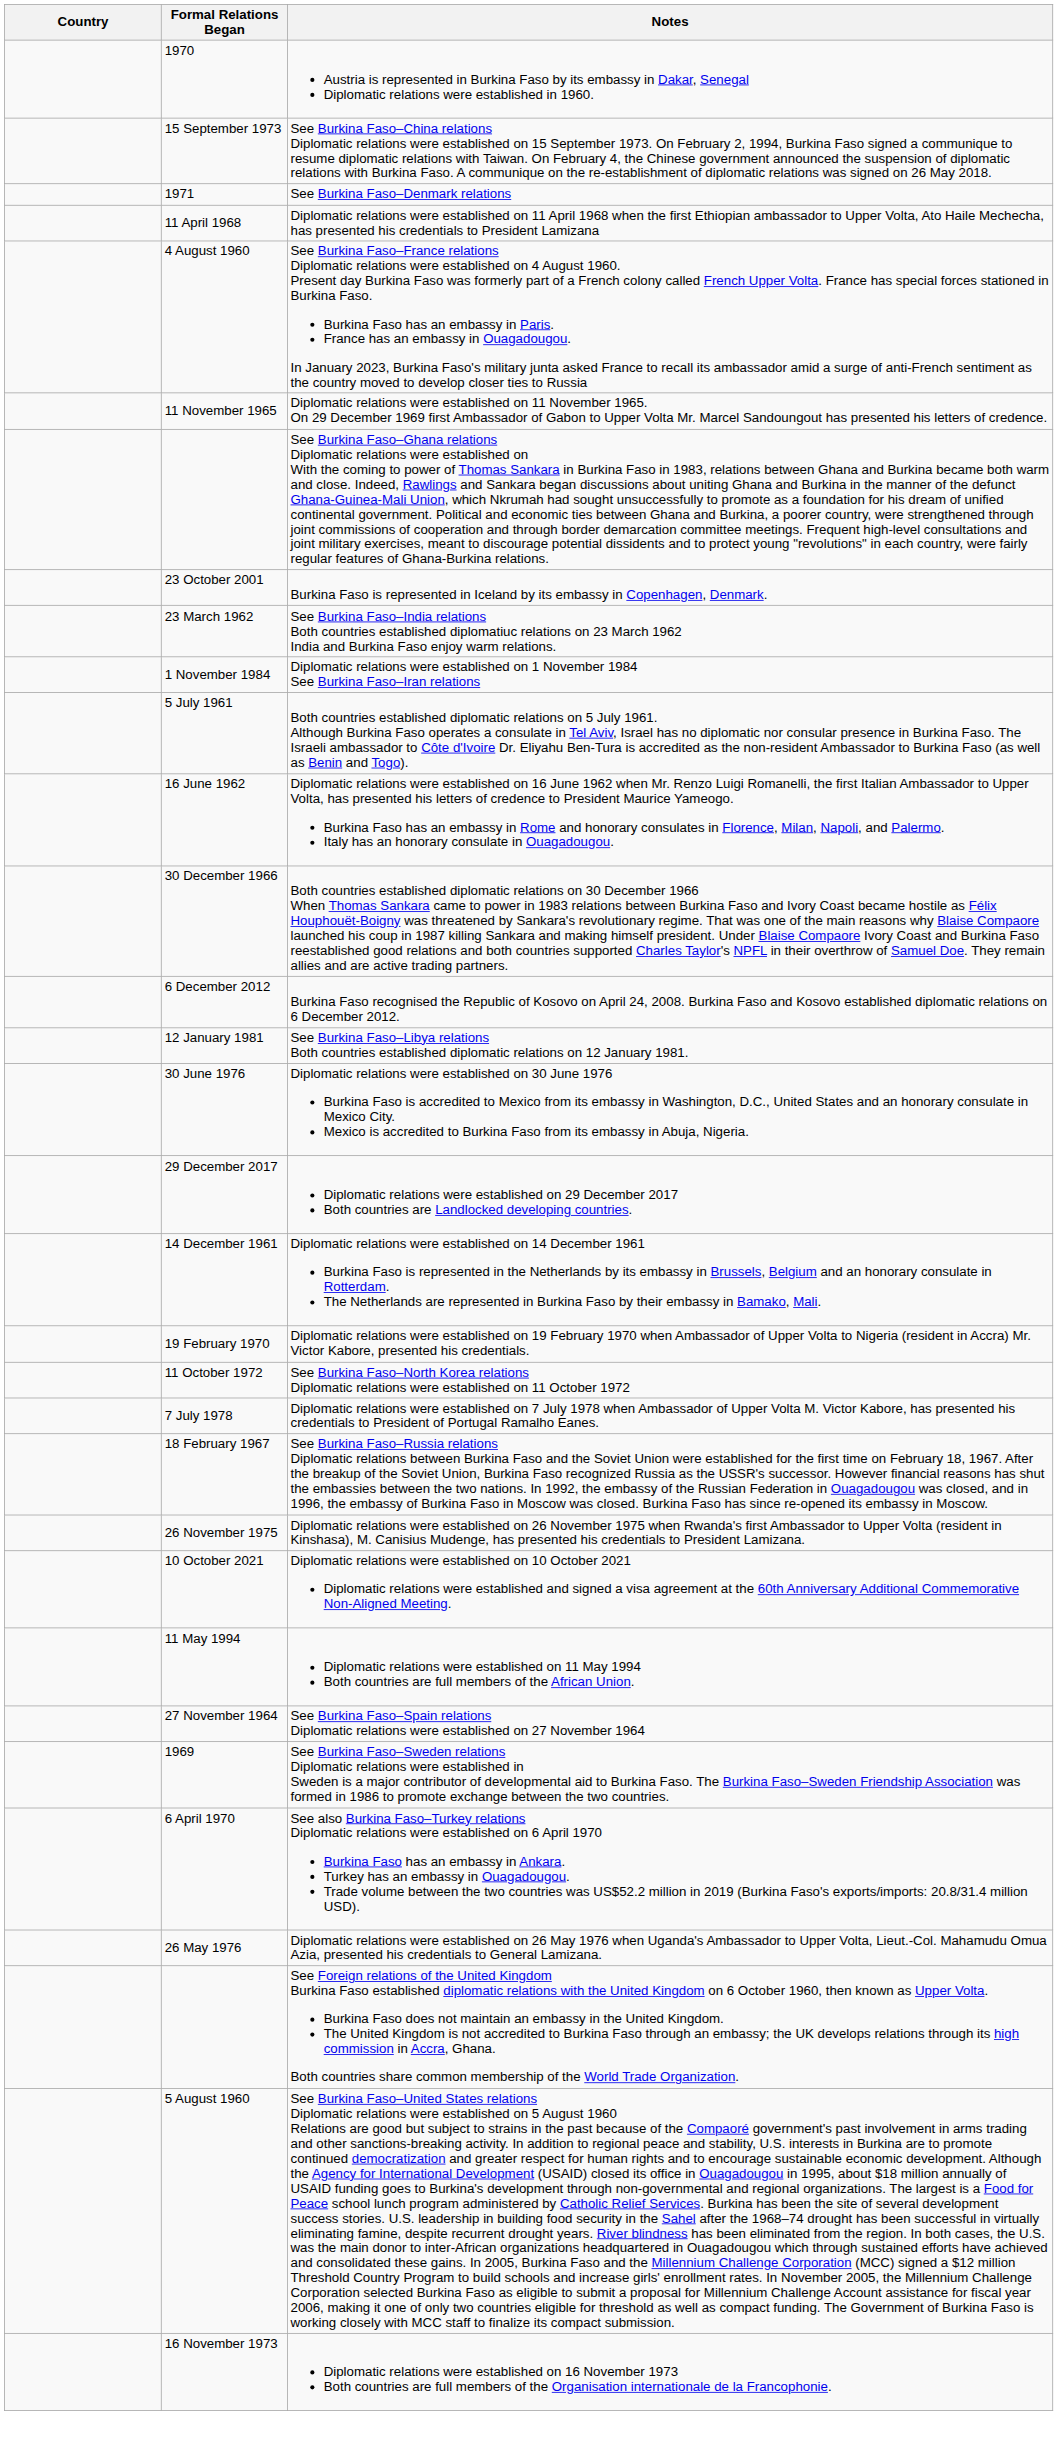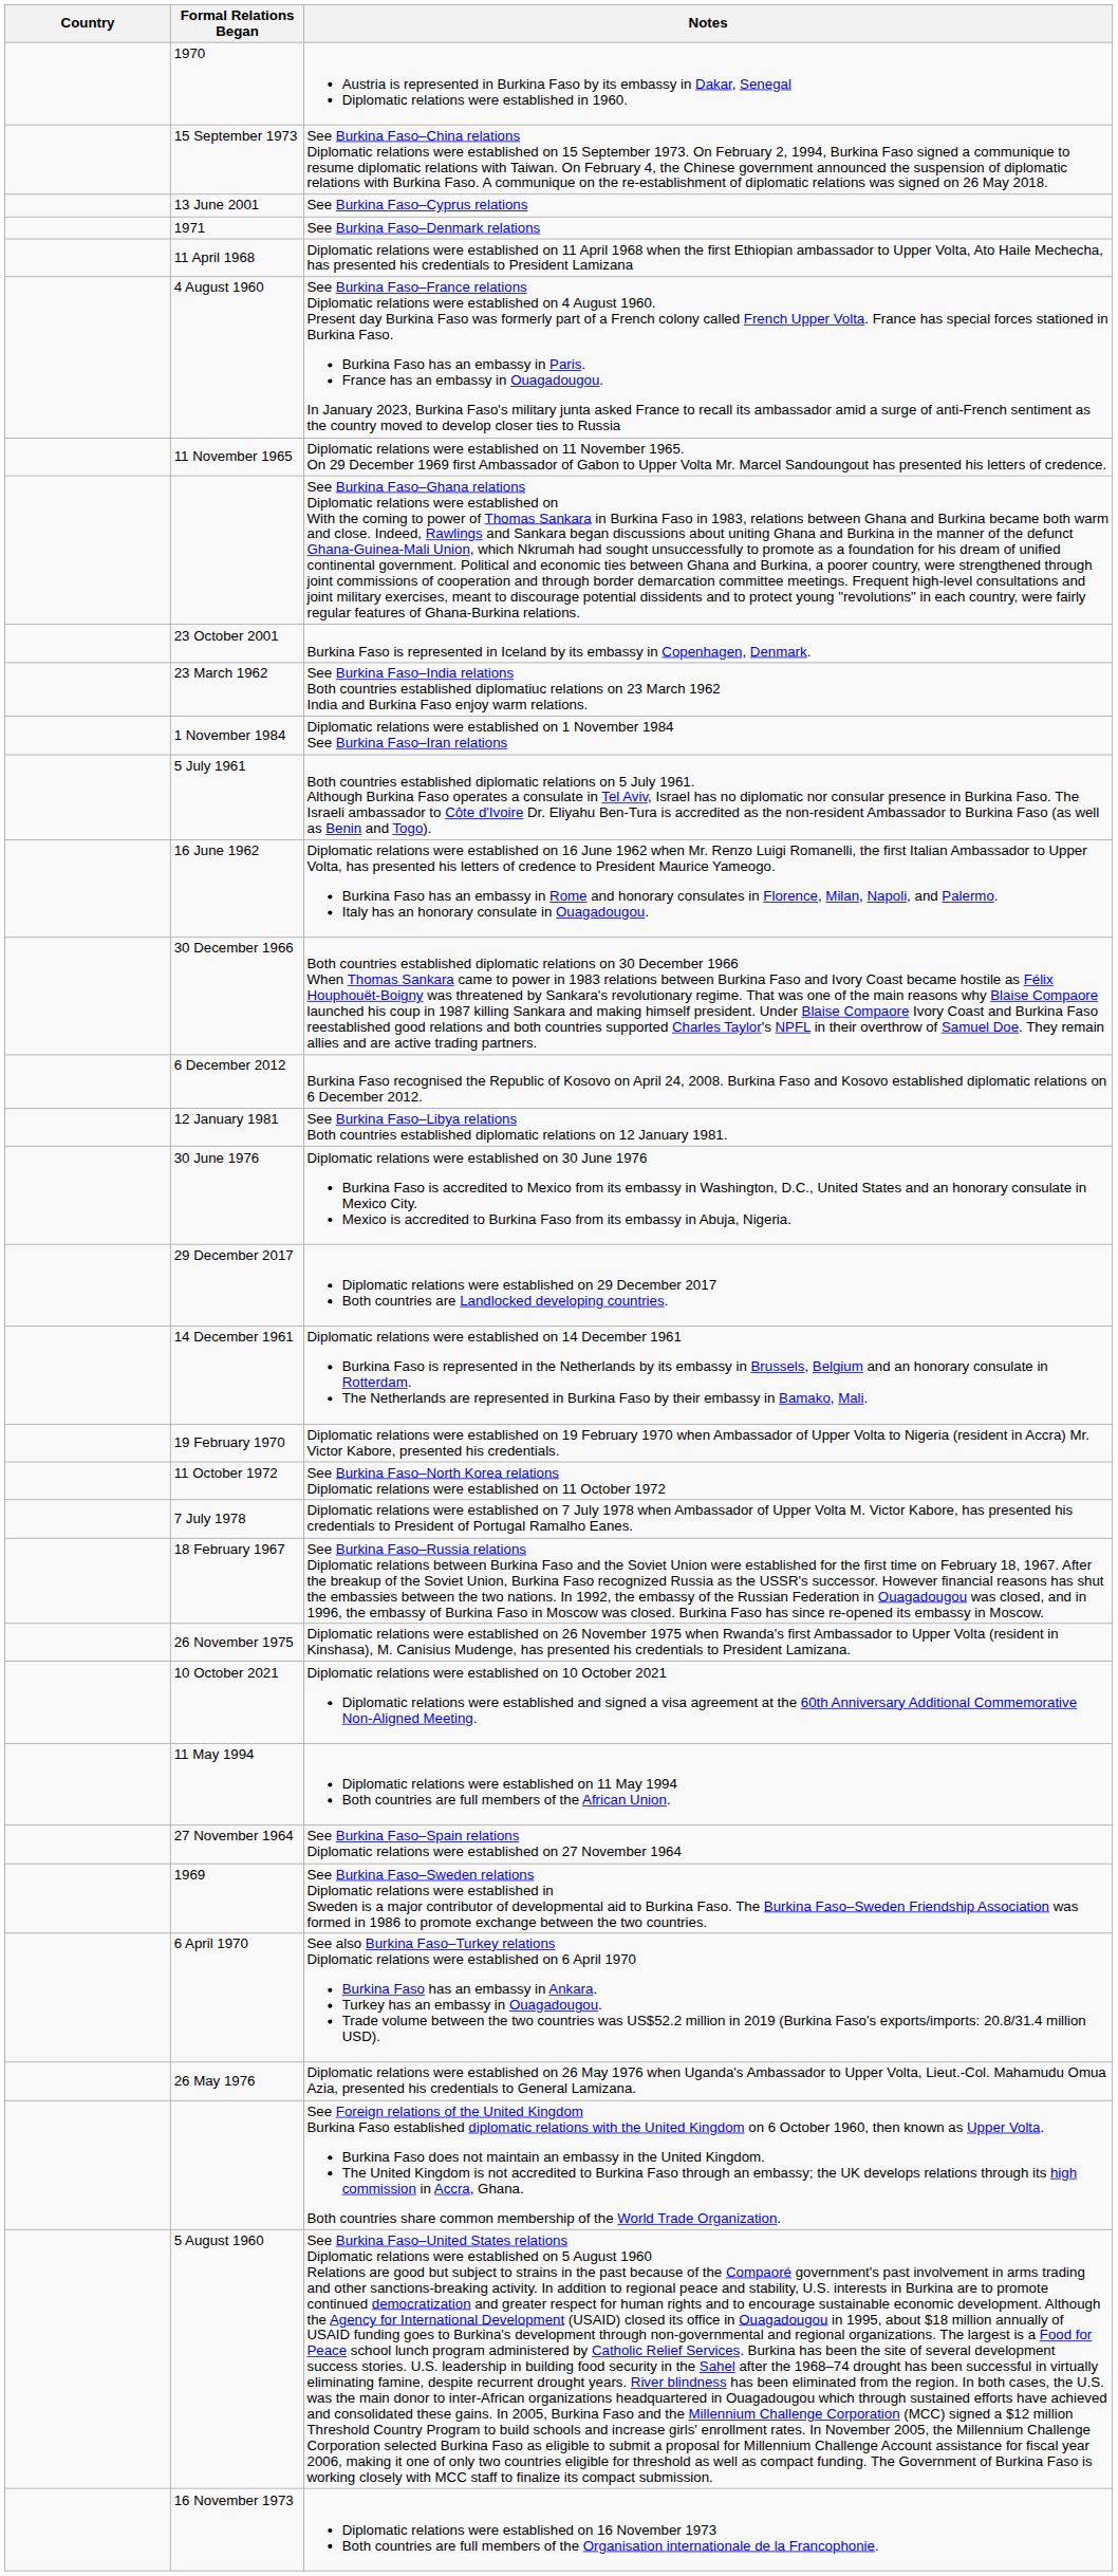+ row: 13 June 2001 | See Burkina Faso–Cyprus relations
